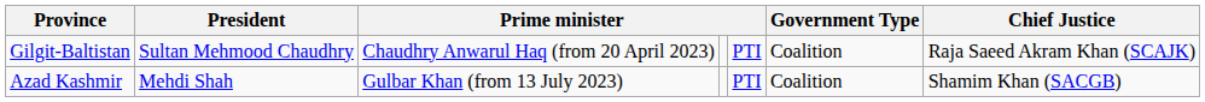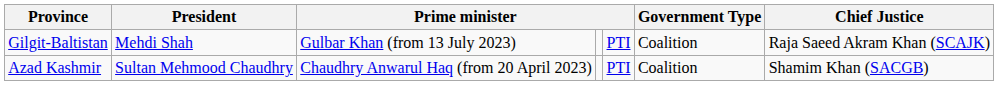Gilgit-Baltistan | President: Sultan Mehmood Chaudhry -> Mehdi Shah
Gilgit-Baltistan | column 3: Chaudhry Anwarul Haq (from 20 April 2023) -> Gulbar Khan (from 13 July 2023)
Azad Kashmir | President: Mehdi Shah -> Sultan Mehmood Chaudhry
Azad Kashmir | column 3: Gulbar Khan (from 13 July 2023) -> Chaudhry Anwarul Haq (from 20 April 2023)
